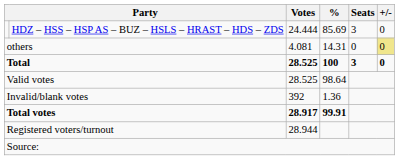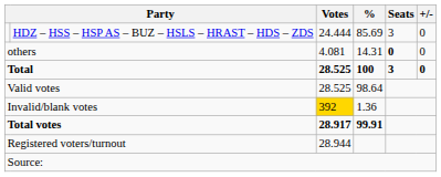others | Seats: normal -> bold
others | +/-: khaki background -> no background
Invalid/blank votes | Votes: no background -> gold background
